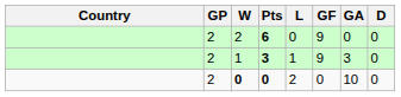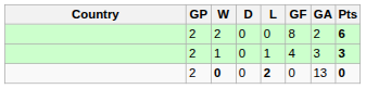columns swapped: D <-> Pts
row 2 | GF: 9 -> 8
row 2 | GA: 0 -> 2
row 3 | GF: 9 -> 4
row 4 | L: normal -> bold
row 4 | GA: 10 -> 13
